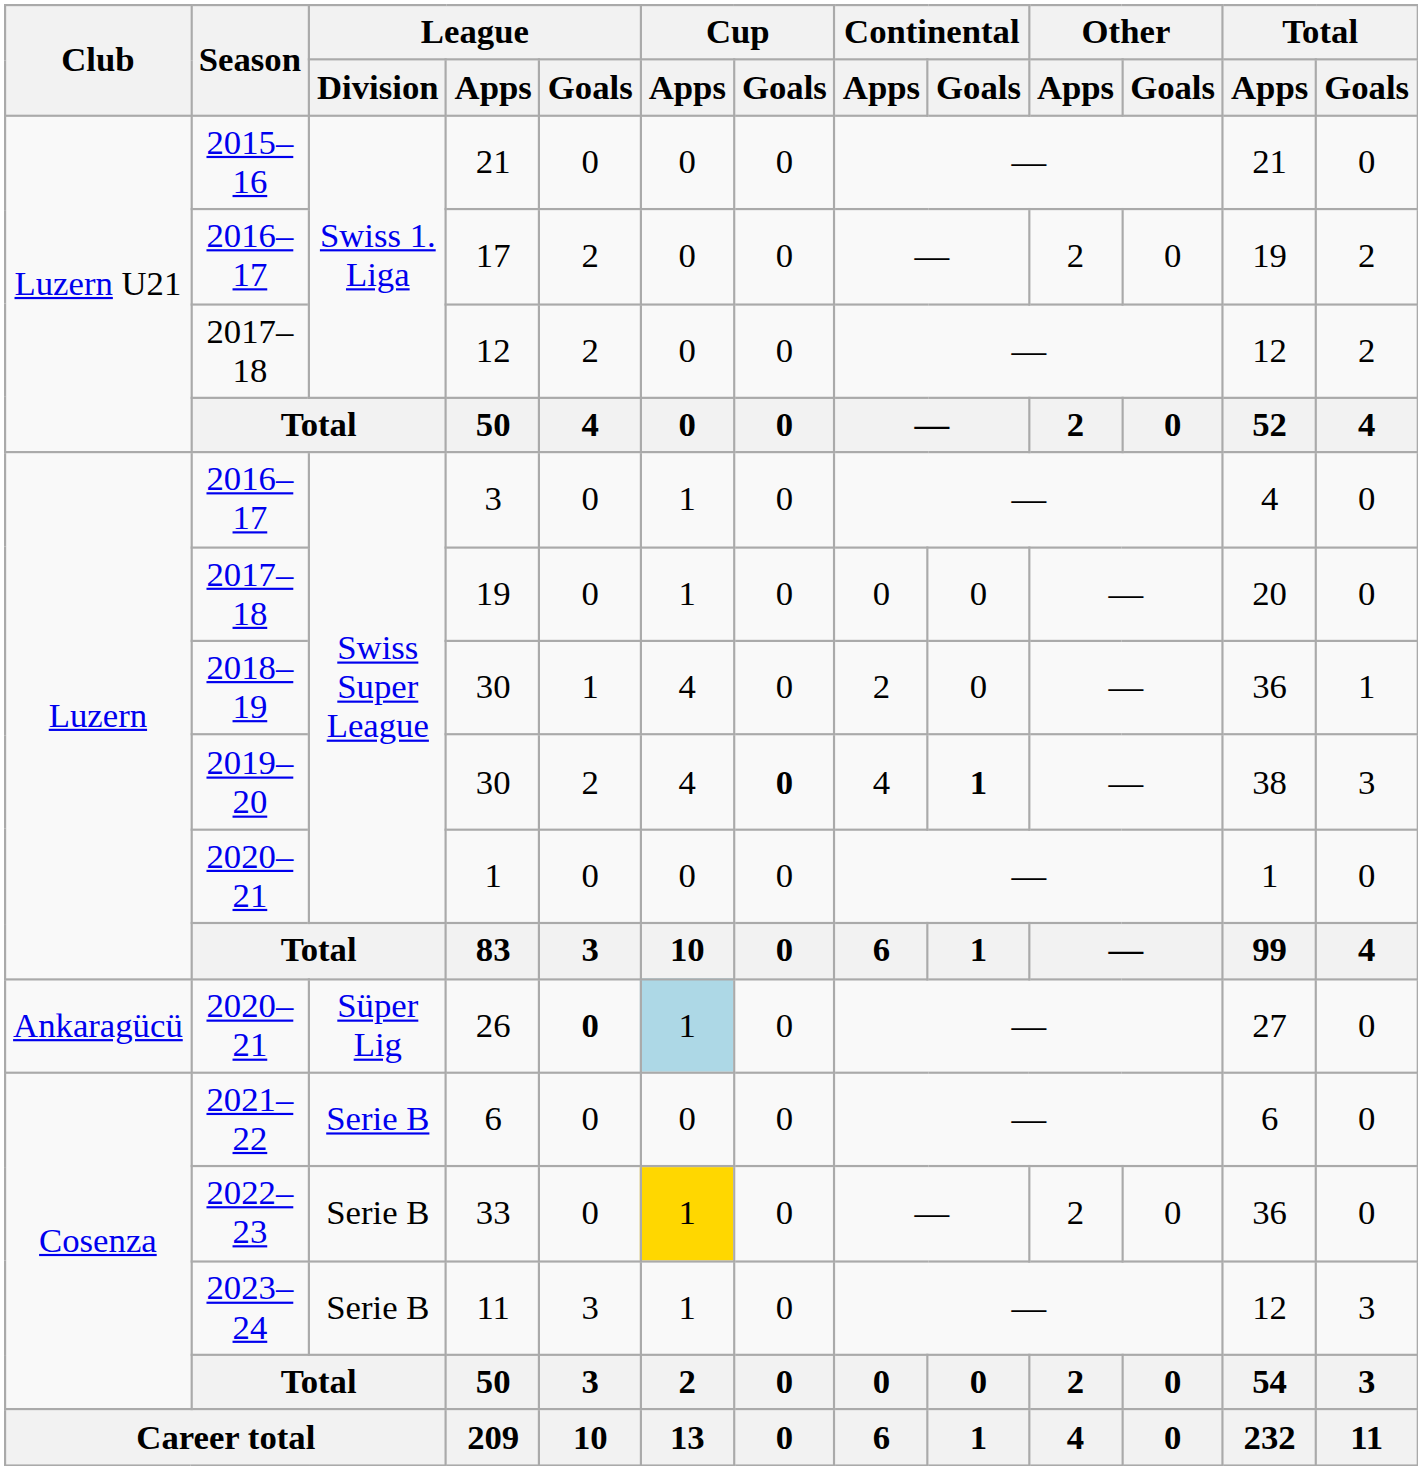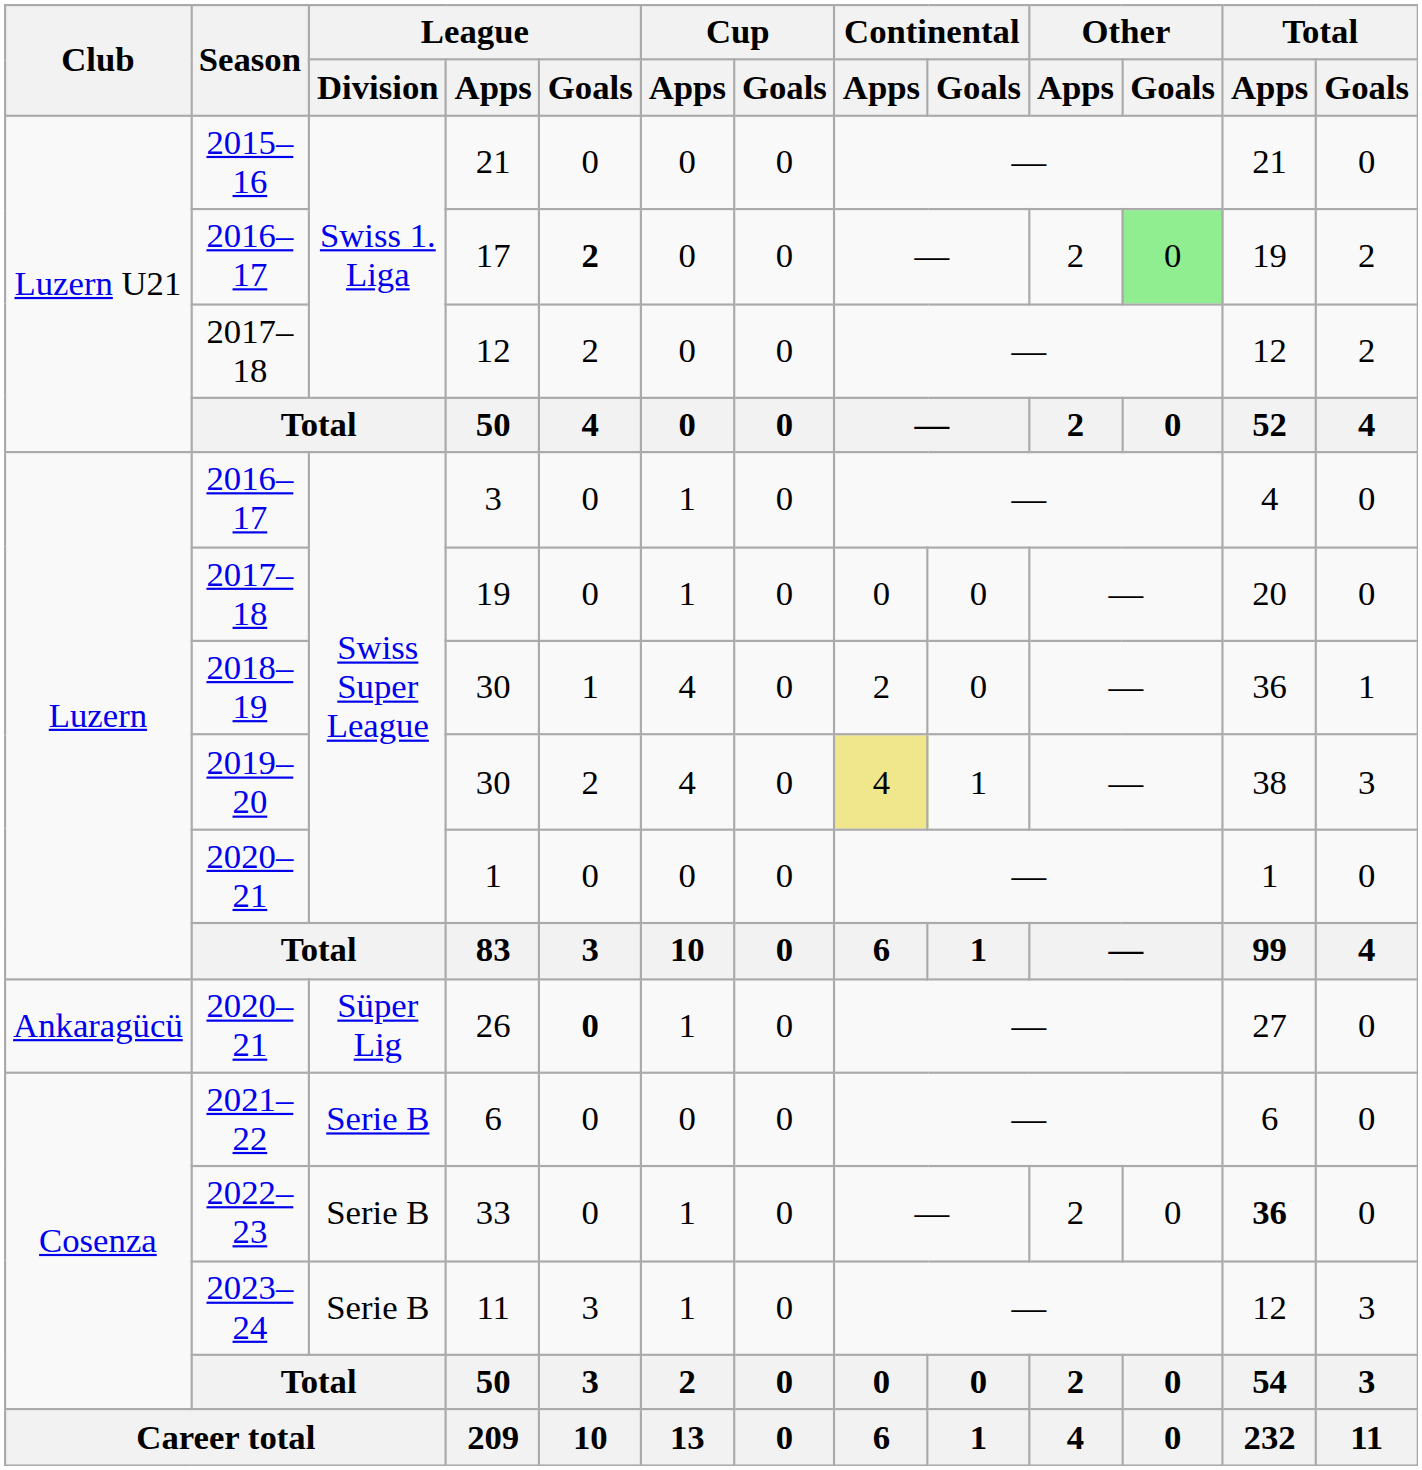17 | League / Goals: normal -> bold
17 | Other / Goals: no background -> lightgreen background
2019–20 / 30 | Cup / Goals: bold -> normal
2019–20 / 30 | Continental / Apps: no background -> khaki background
2019–20 / 30 | Continental / Goals: bold -> normal
26 | Cup / Apps: lightblue background -> no background
33 | Cup / Apps: gold background -> no background
33 | Total / Apps: normal -> bold
